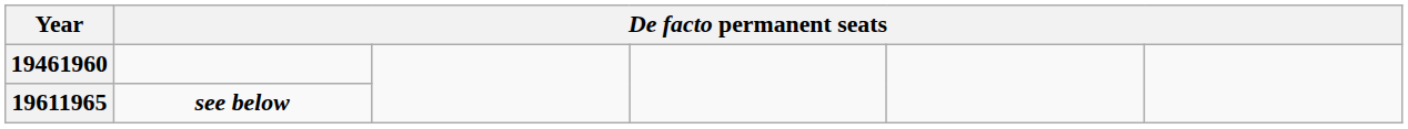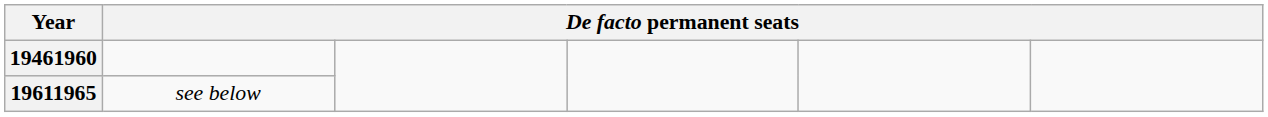19611965 | column 2: bold -> normal
